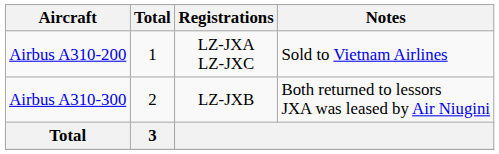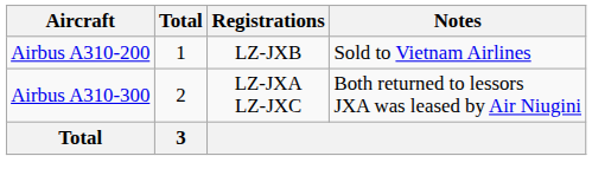Airbus A310-200 | Registrations: LZ-JXA LZ-JXC -> LZ-JXB
Airbus A310-300 | Registrations: LZ-JXB -> LZ-JXA LZ-JXC
